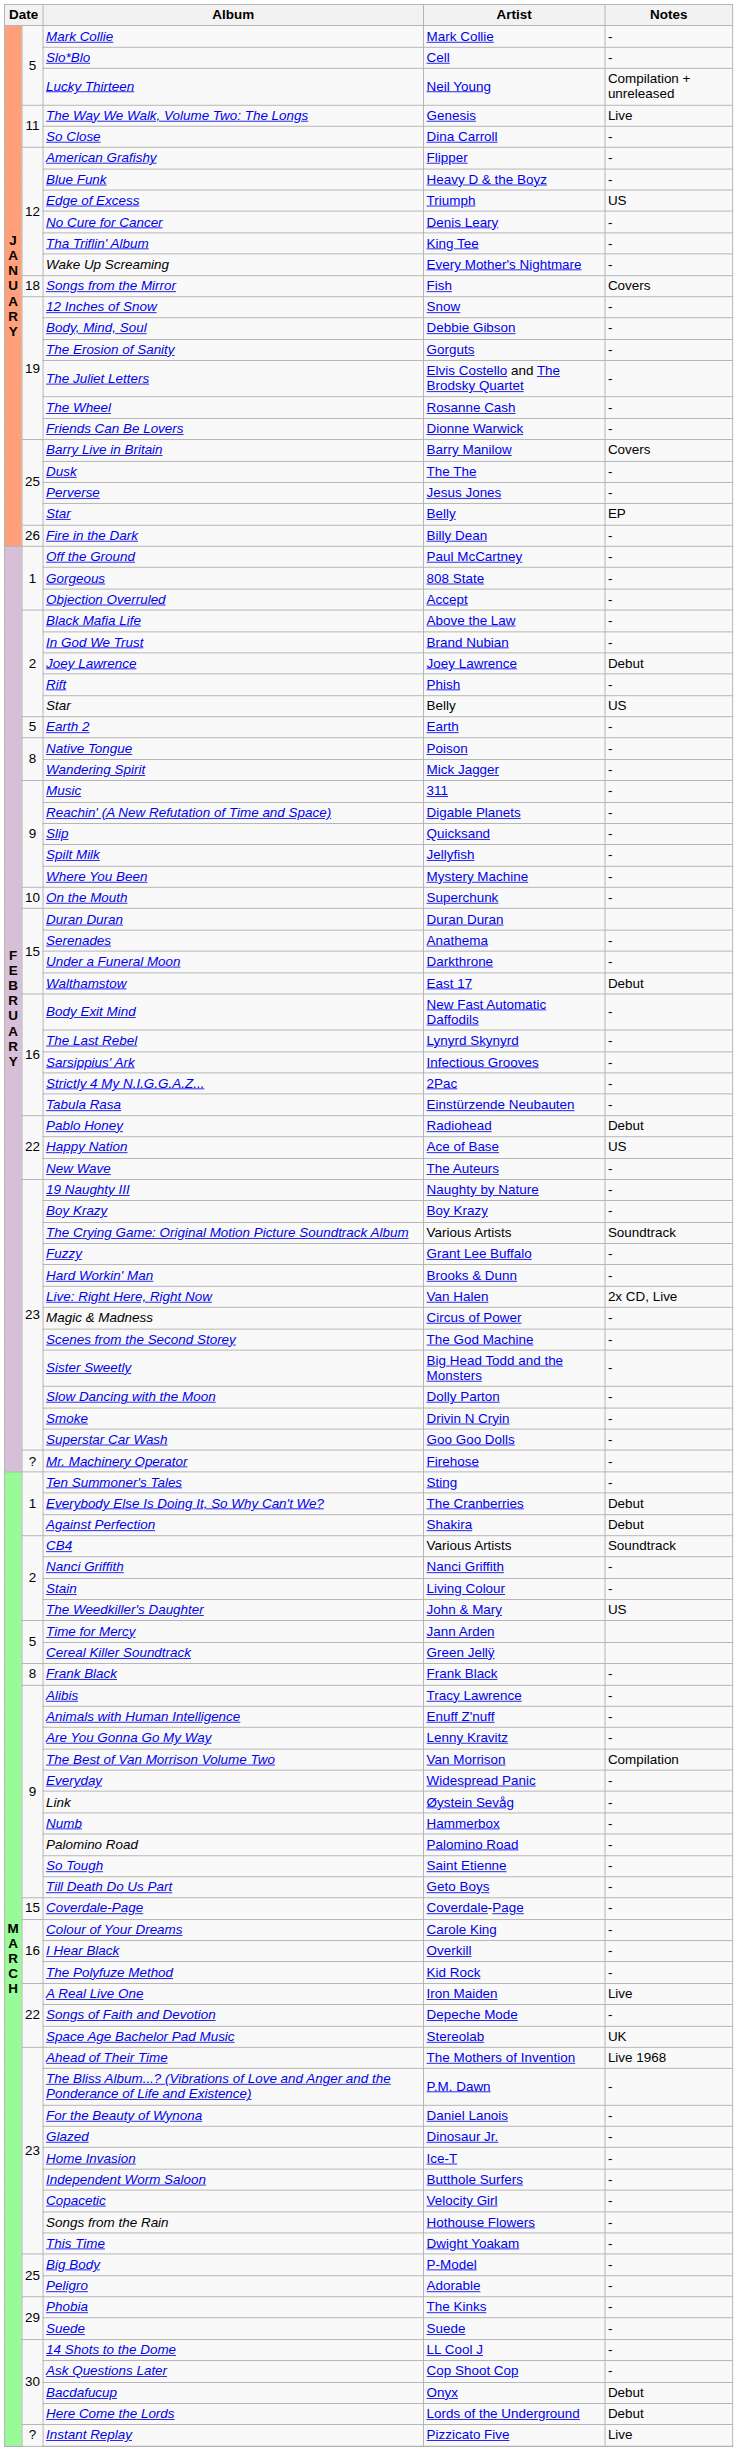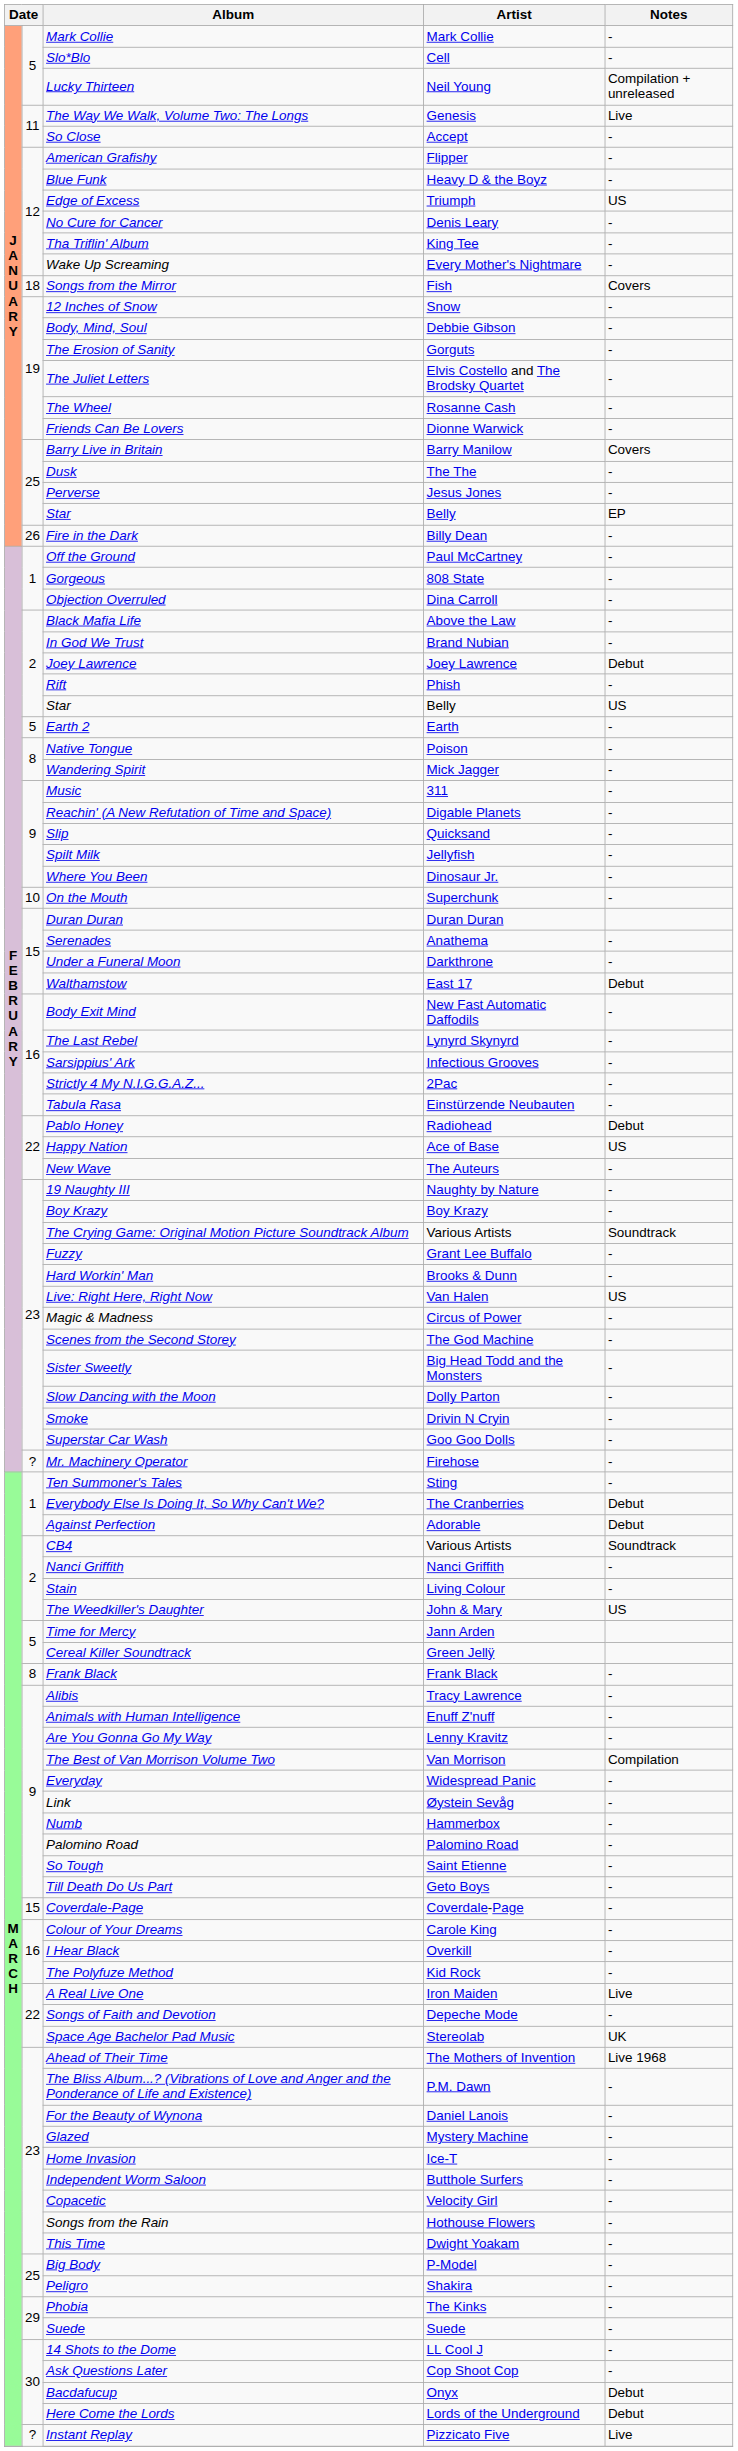So Close | Artist: Dina Carroll -> Accept
Objection Overruled | Artist: Accept -> Dina Carroll
Where You Been | Artist: Mystery Machine -> Dinosaur Jr.
Live: Right Here, Right Now | Notes: 2x CD, Live -> US
Against Perfection | Artist: Shakira -> Adorable
Glazed | Artist: Dinosaur Jr. -> Mystery Machine
Peligro | Artist: Adorable -> Shakira
